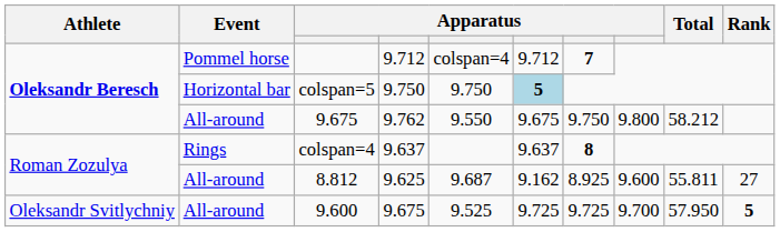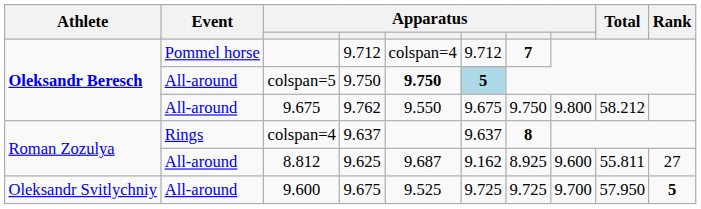colspan=5 | Event: Horizontal bar -> All-around
colspan=5 | column 5: normal -> bold
